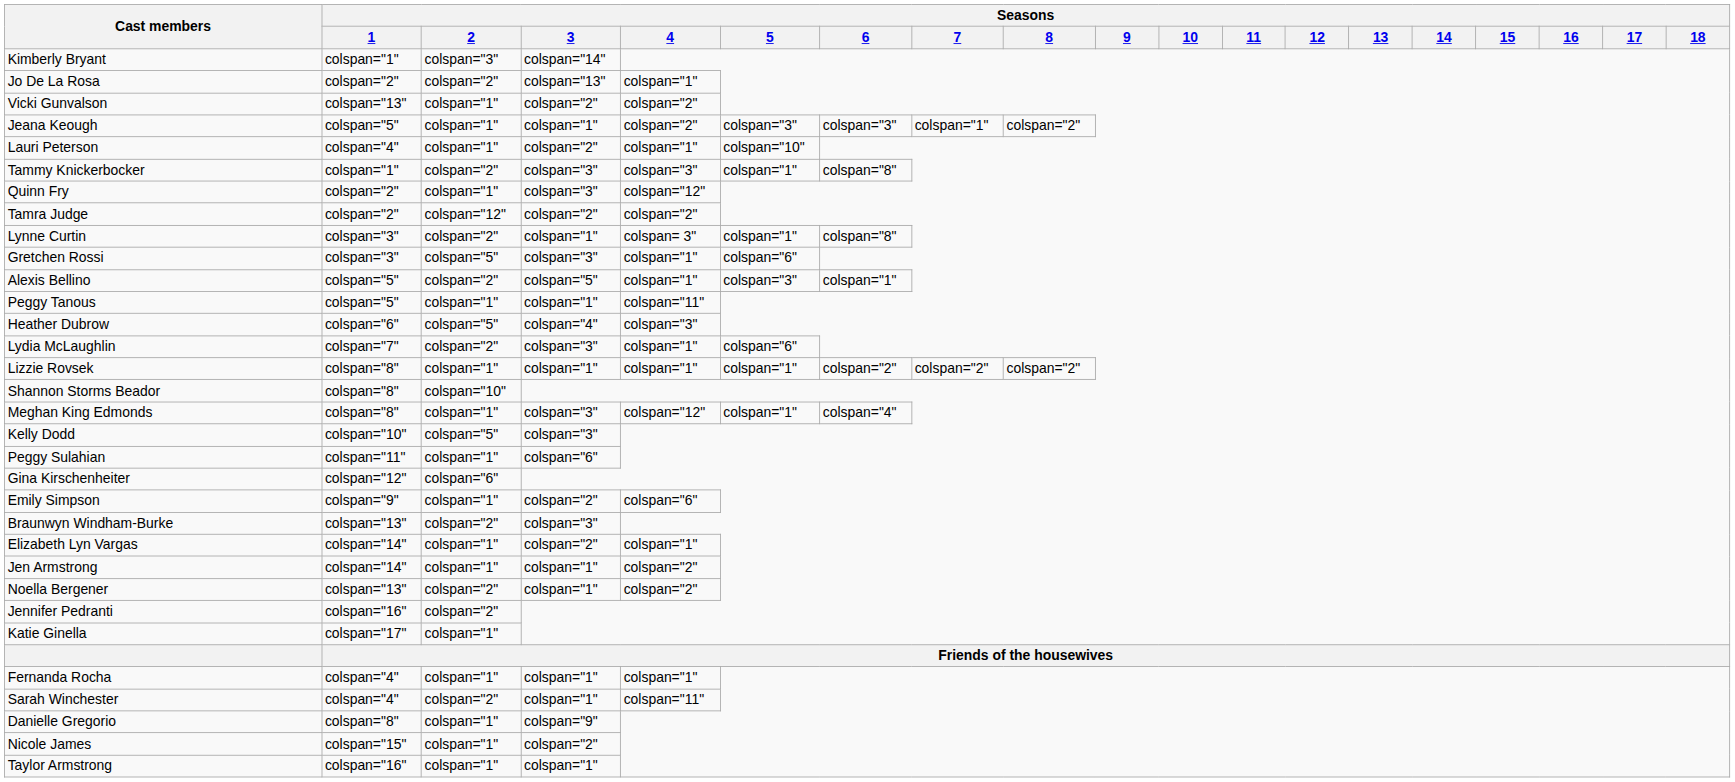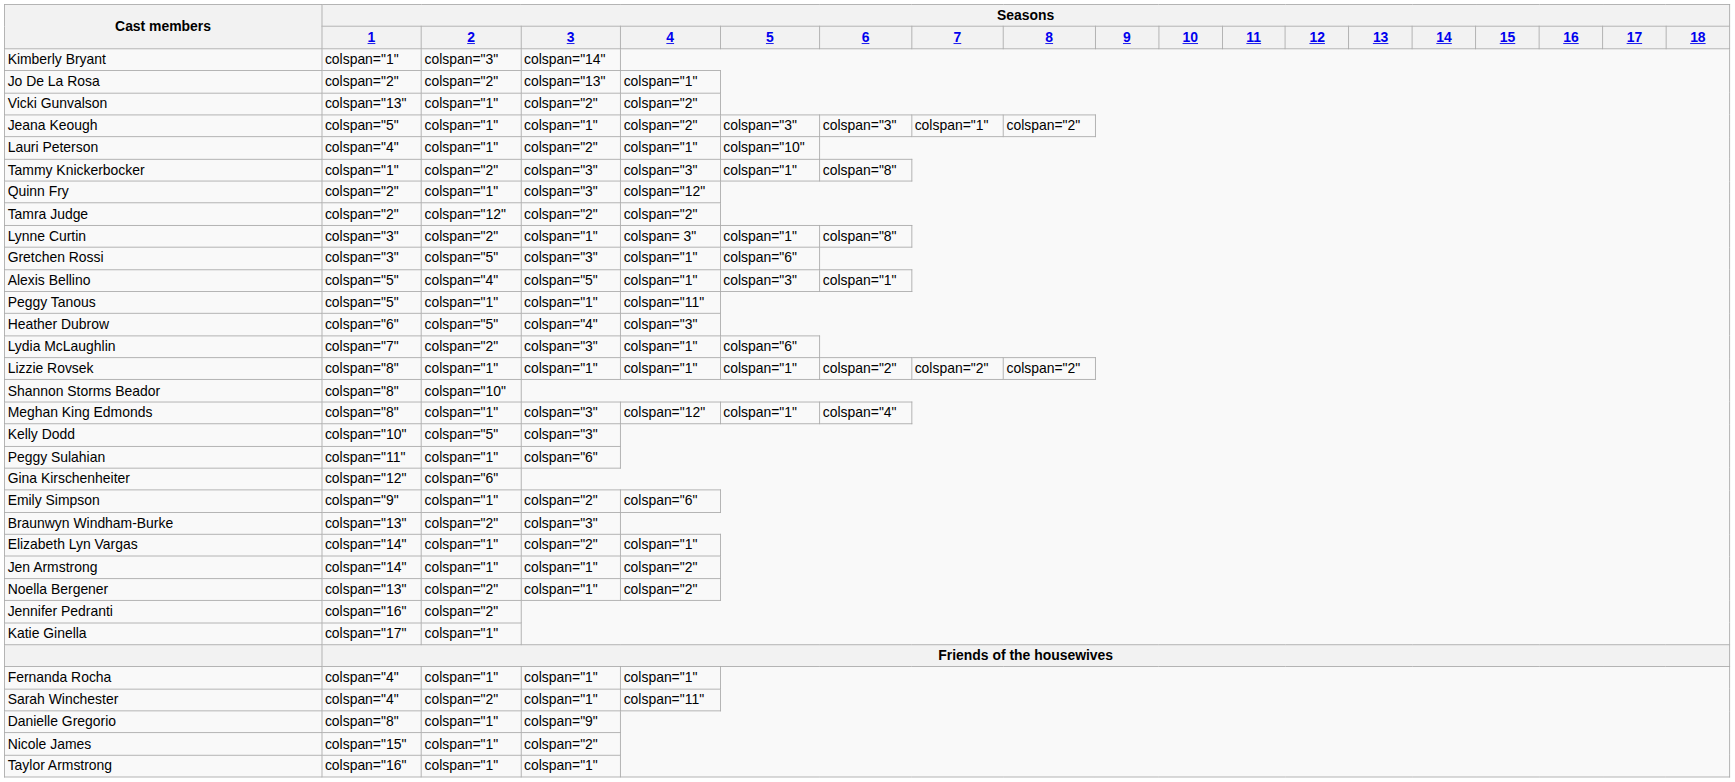Alexis Bellino | Seasons / 2: colspan="2" -> colspan="4"
